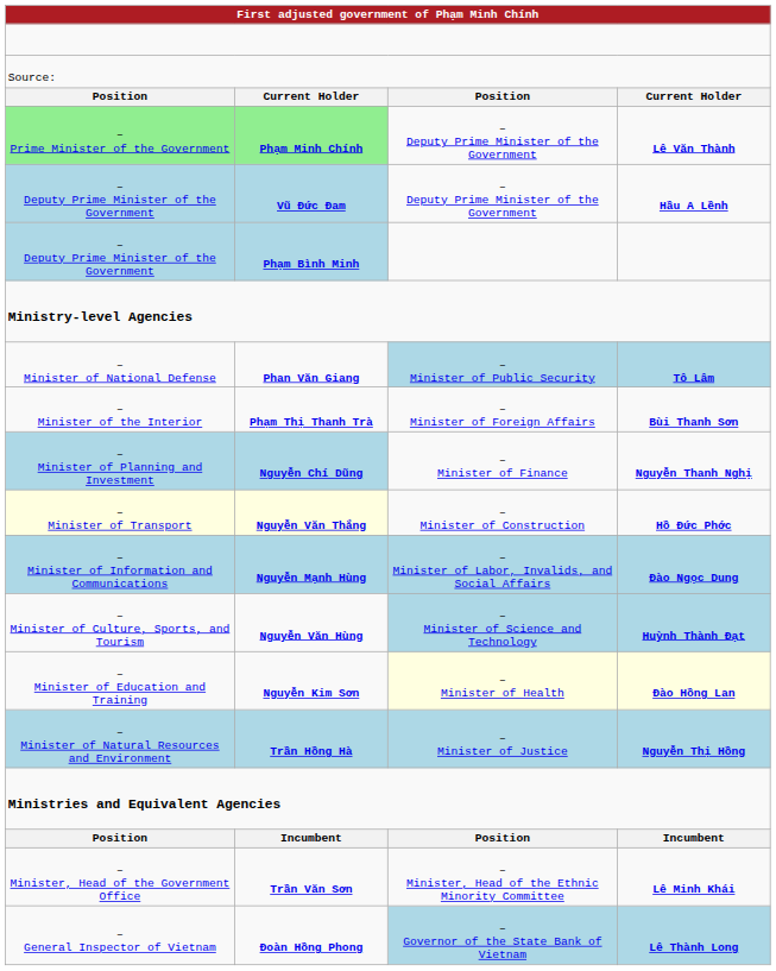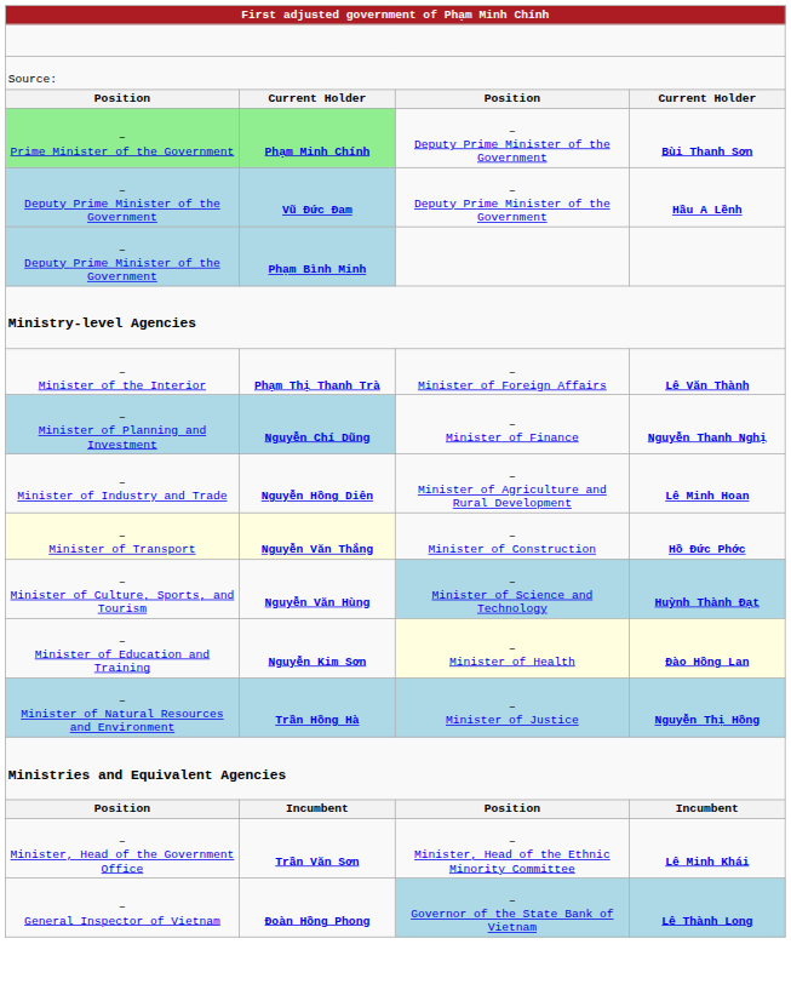Phạm Minh Chính | column 4: Lê Văn Thành -> Bùi Thanh Sơn
- row: – Minister of National Defense | Phan Văn Giang | – Minister of Public Security | Tô Lâm
Phạm Thị Thanh Trà | column 4: Bùi Thanh Sơn -> Lê Văn Thành
+ row: – Minister of Industry and Trade | Nguyễn Hồng Diên | – Minister of Agriculture and Rural Development | Lê Minh Hoan
- row: – Minister of Information and Communications | Nguyễn Mạnh Hùng | – Minister of Labor, Invalids, and Social Affairs | Đào Ngọc Dung
